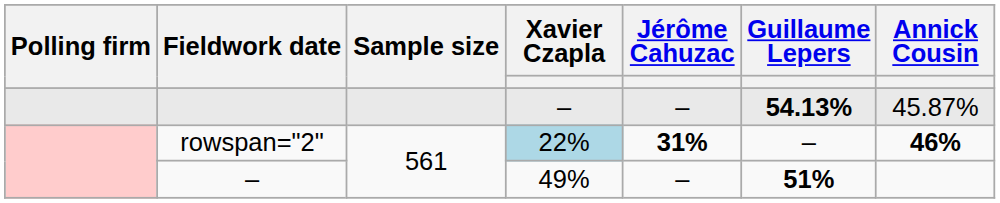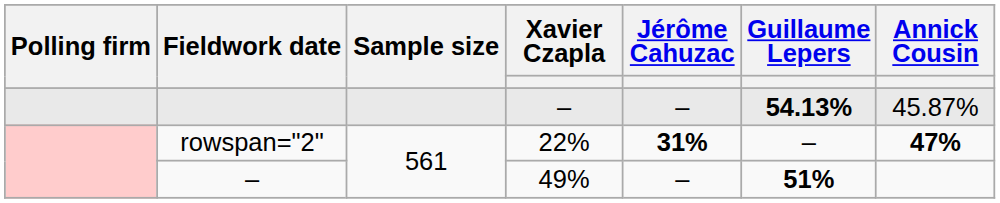rowspan="2" | Xavier Czapla: lightblue background -> no background
rowspan="2" | Annick Cousin: 46% -> 47%
